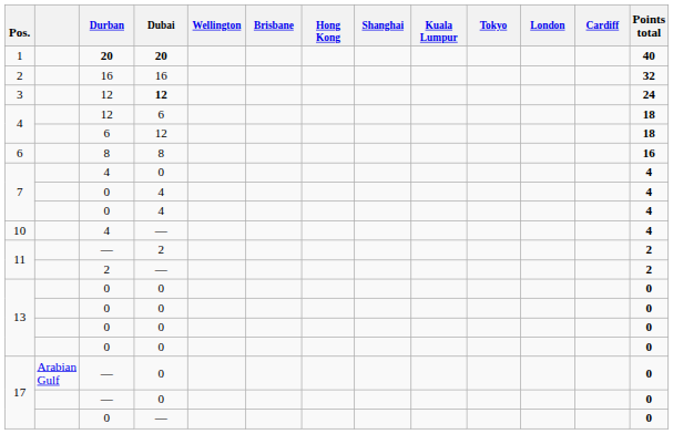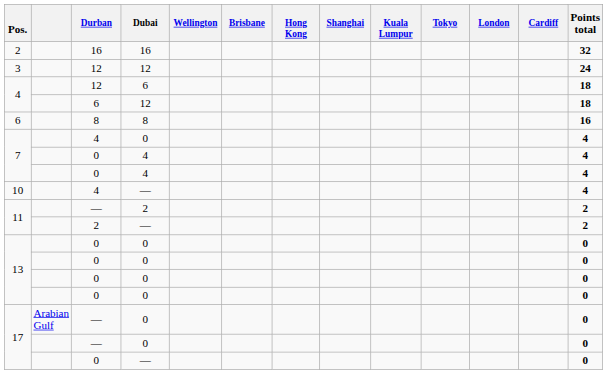- row: 1 | 20 | 20 | 40
3 | Dubai: bold -> normal
